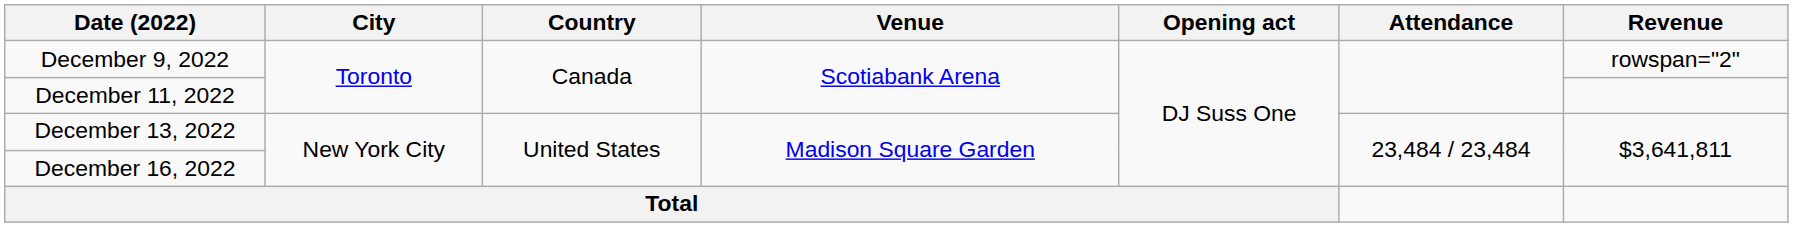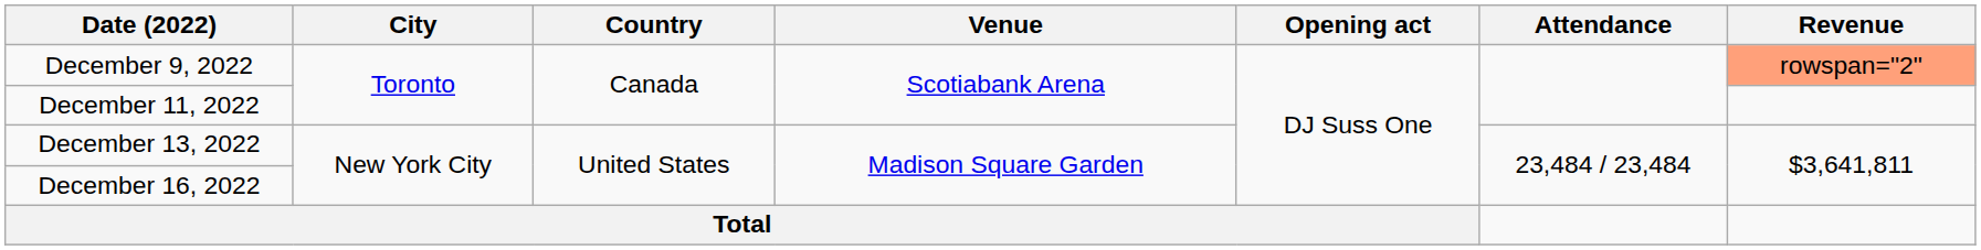December 9, 2022 | Revenue: no background -> lightsalmon background
